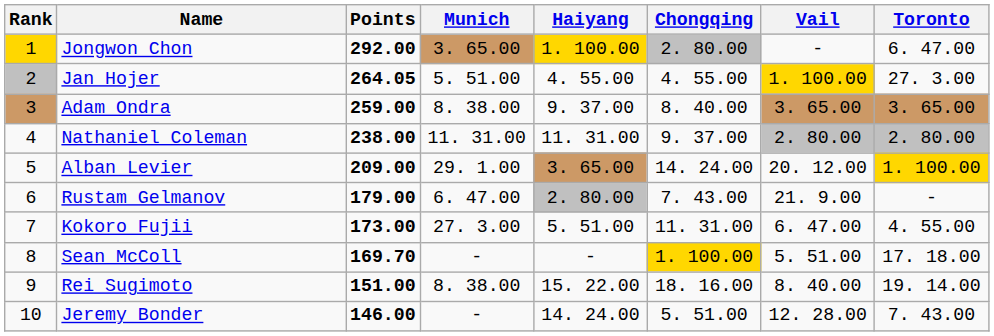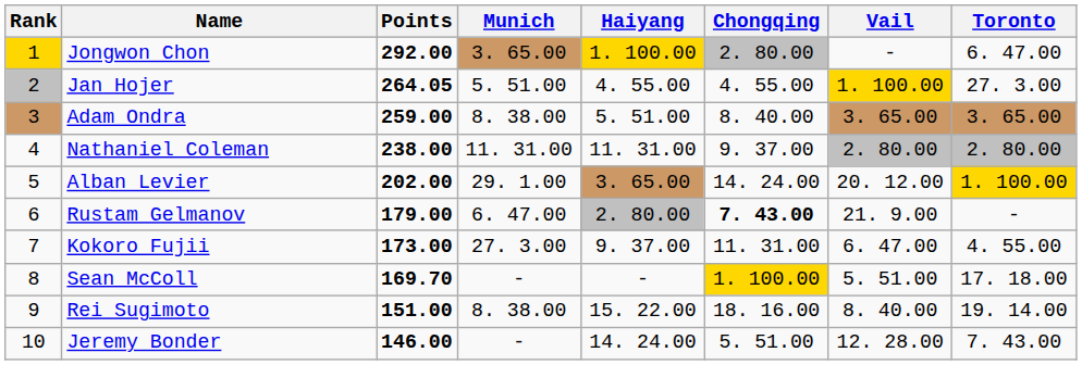Adam Ondra | Haiyang: 9. 37.00 -> 5. 51.00
Alban Levier | Points: 209.00 -> 202.00
Rustam Gelmanov | Chongqing: normal -> bold
Kokoro Fujii | Haiyang: 5. 51.00 -> 9. 37.00
